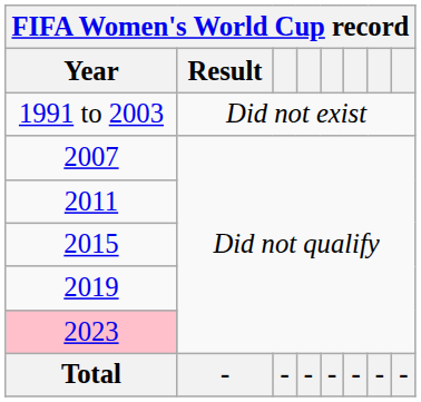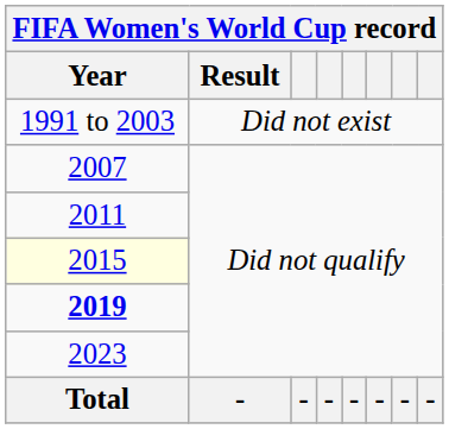2015 | Year: no background -> lightyellow background
2019 | Year: normal -> bold
2023 | Year: pink background -> no background
